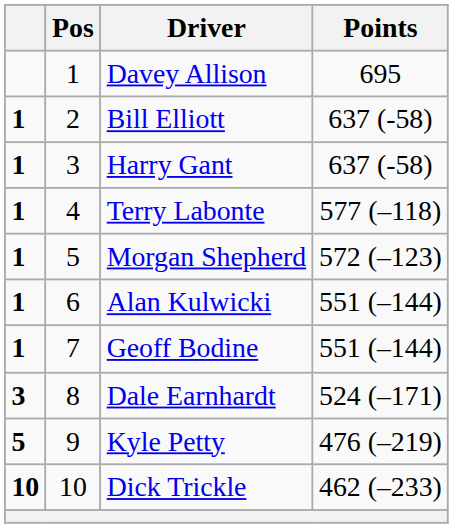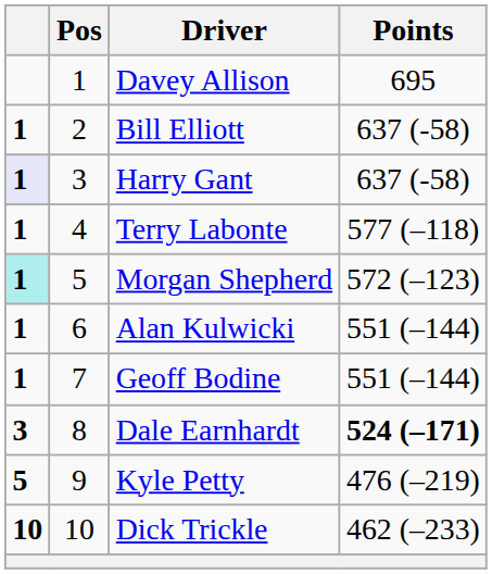Harry Gant | column 1: no background -> lavender background
Morgan Shepherd | column 1: no background -> paleturquoise background
Dale Earnhardt | Points: normal -> bold
